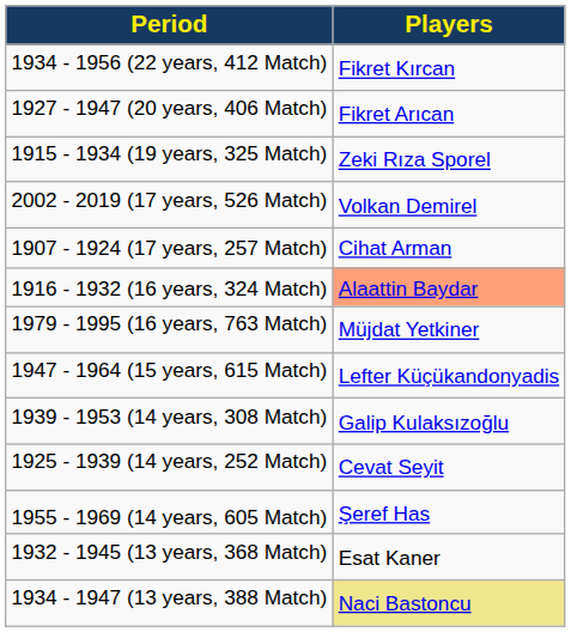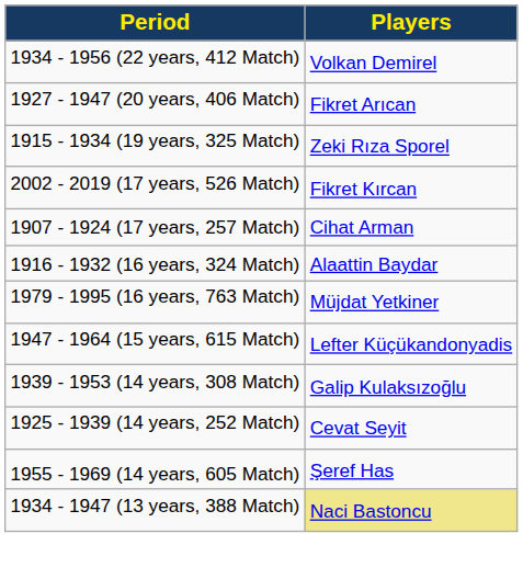1934 - 1956 (22 years, 412 Match) | Players: Fikret Kırcan -> Volkan Demirel
2002 - 2019 (17 years, 526 Match) | Players: Volkan Demirel -> Fikret Kırcan
1916 - 1932 (16 years, 324 Match) | Players: lightsalmon background -> no background
- row: 1932 - 1945 (13 years, 368 Match) | Esat Kaner
